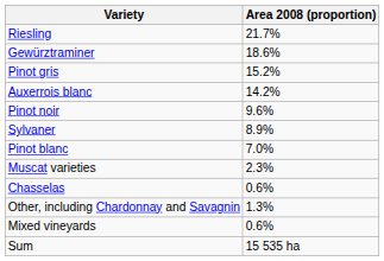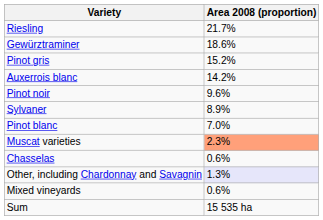Muscat varieties | Area 2008 (proportion): no background -> lightsalmon background
Other, including Chardonnay and Savagnin | Area 2008 (proportion): no background -> lavender background
